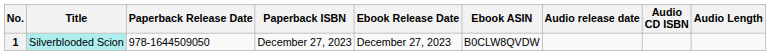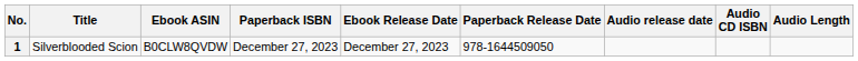columns swapped: Paperback Release Date <-> Ebook ASIN
1 | Title: paleturquoise background -> no background
